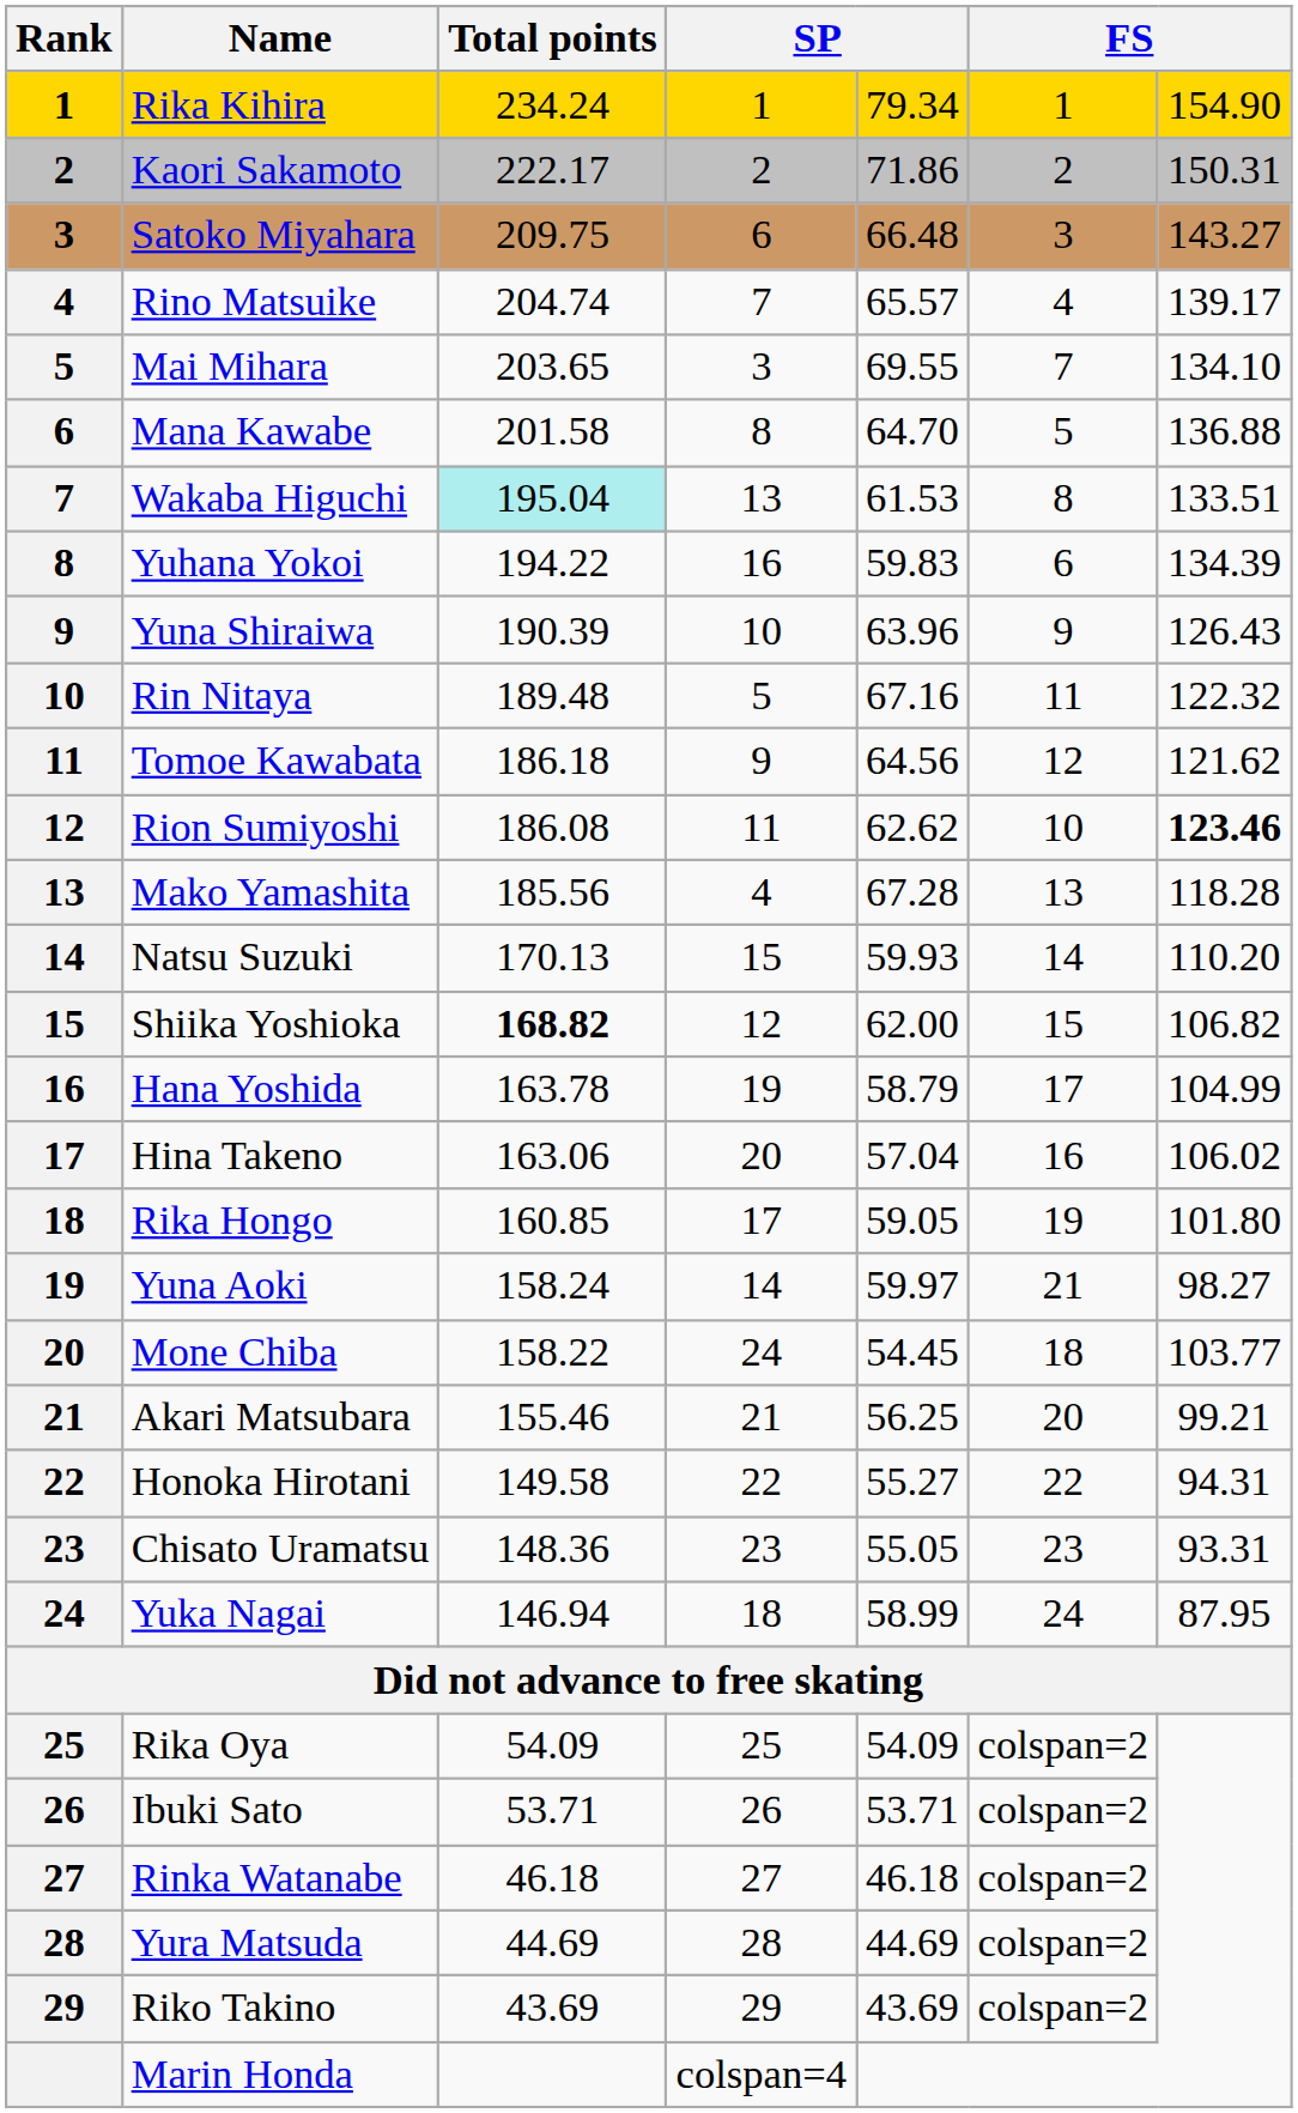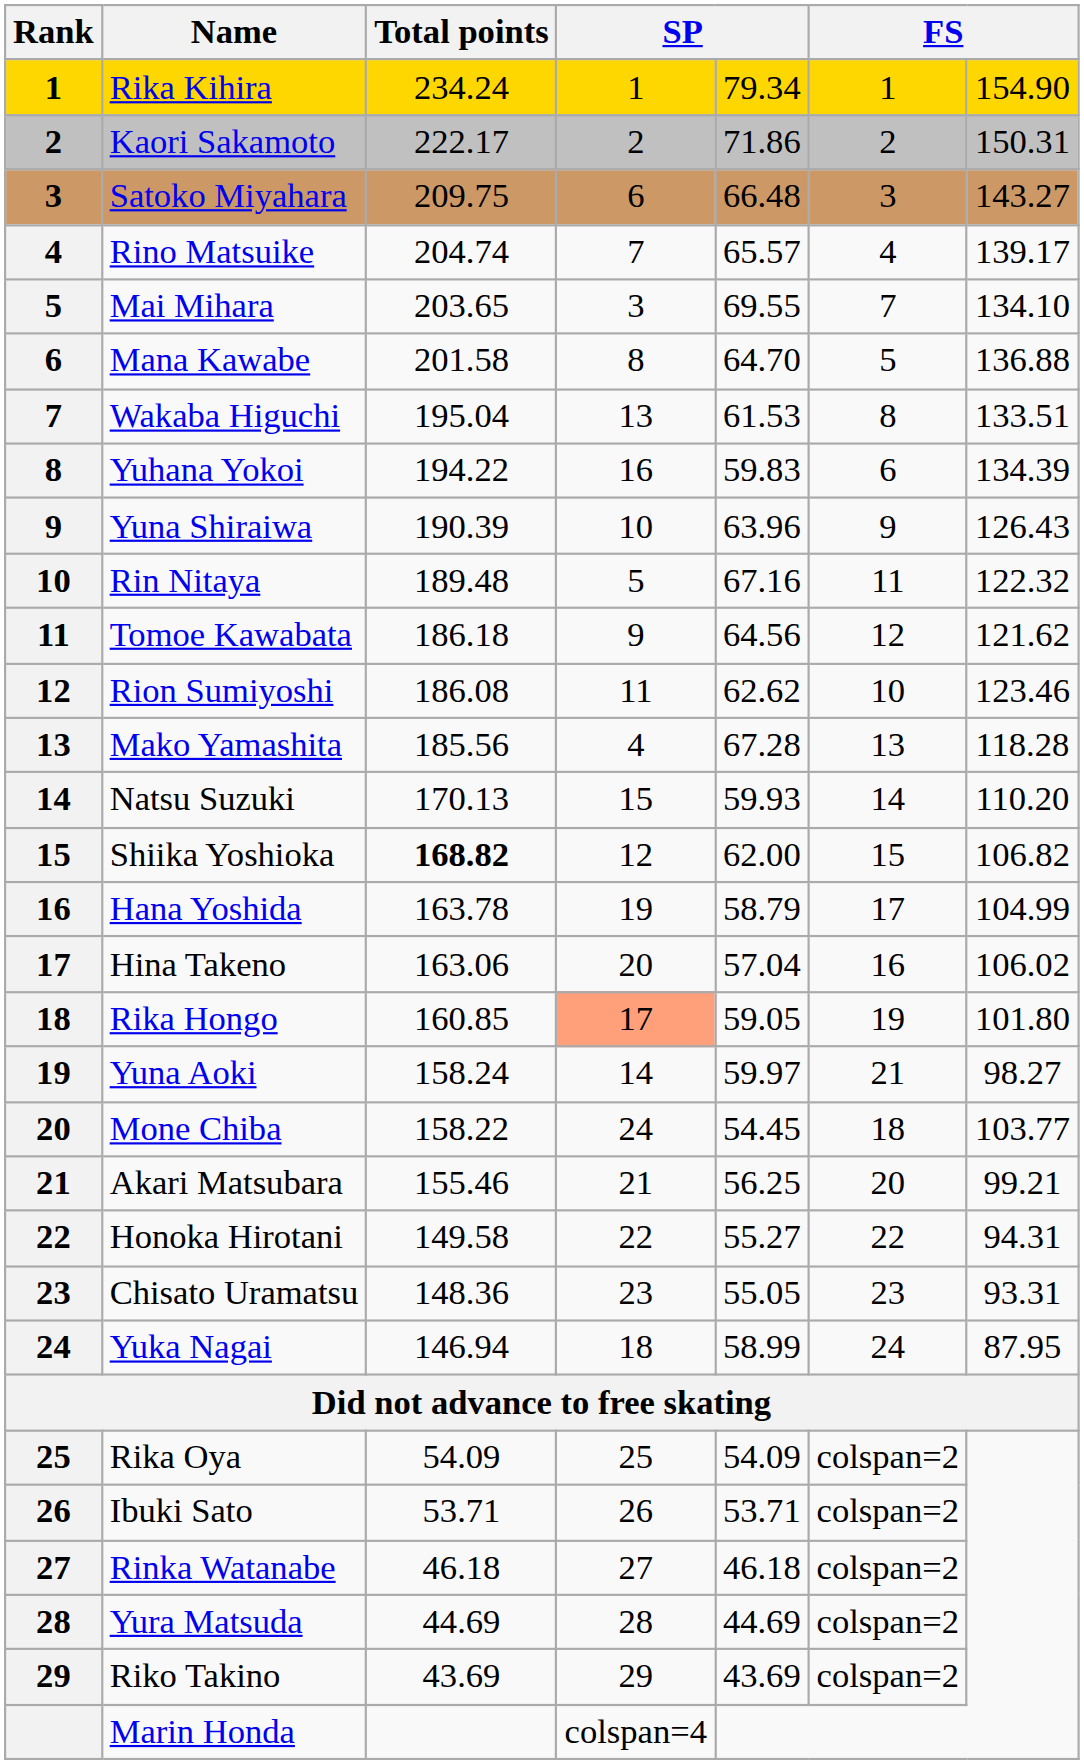Wakaba Higuchi | Total points: paleturquoise background -> no background
Rion Sumiyoshi | column 7: bold -> normal
Rika Hongo | column 4: no background -> lightsalmon background
